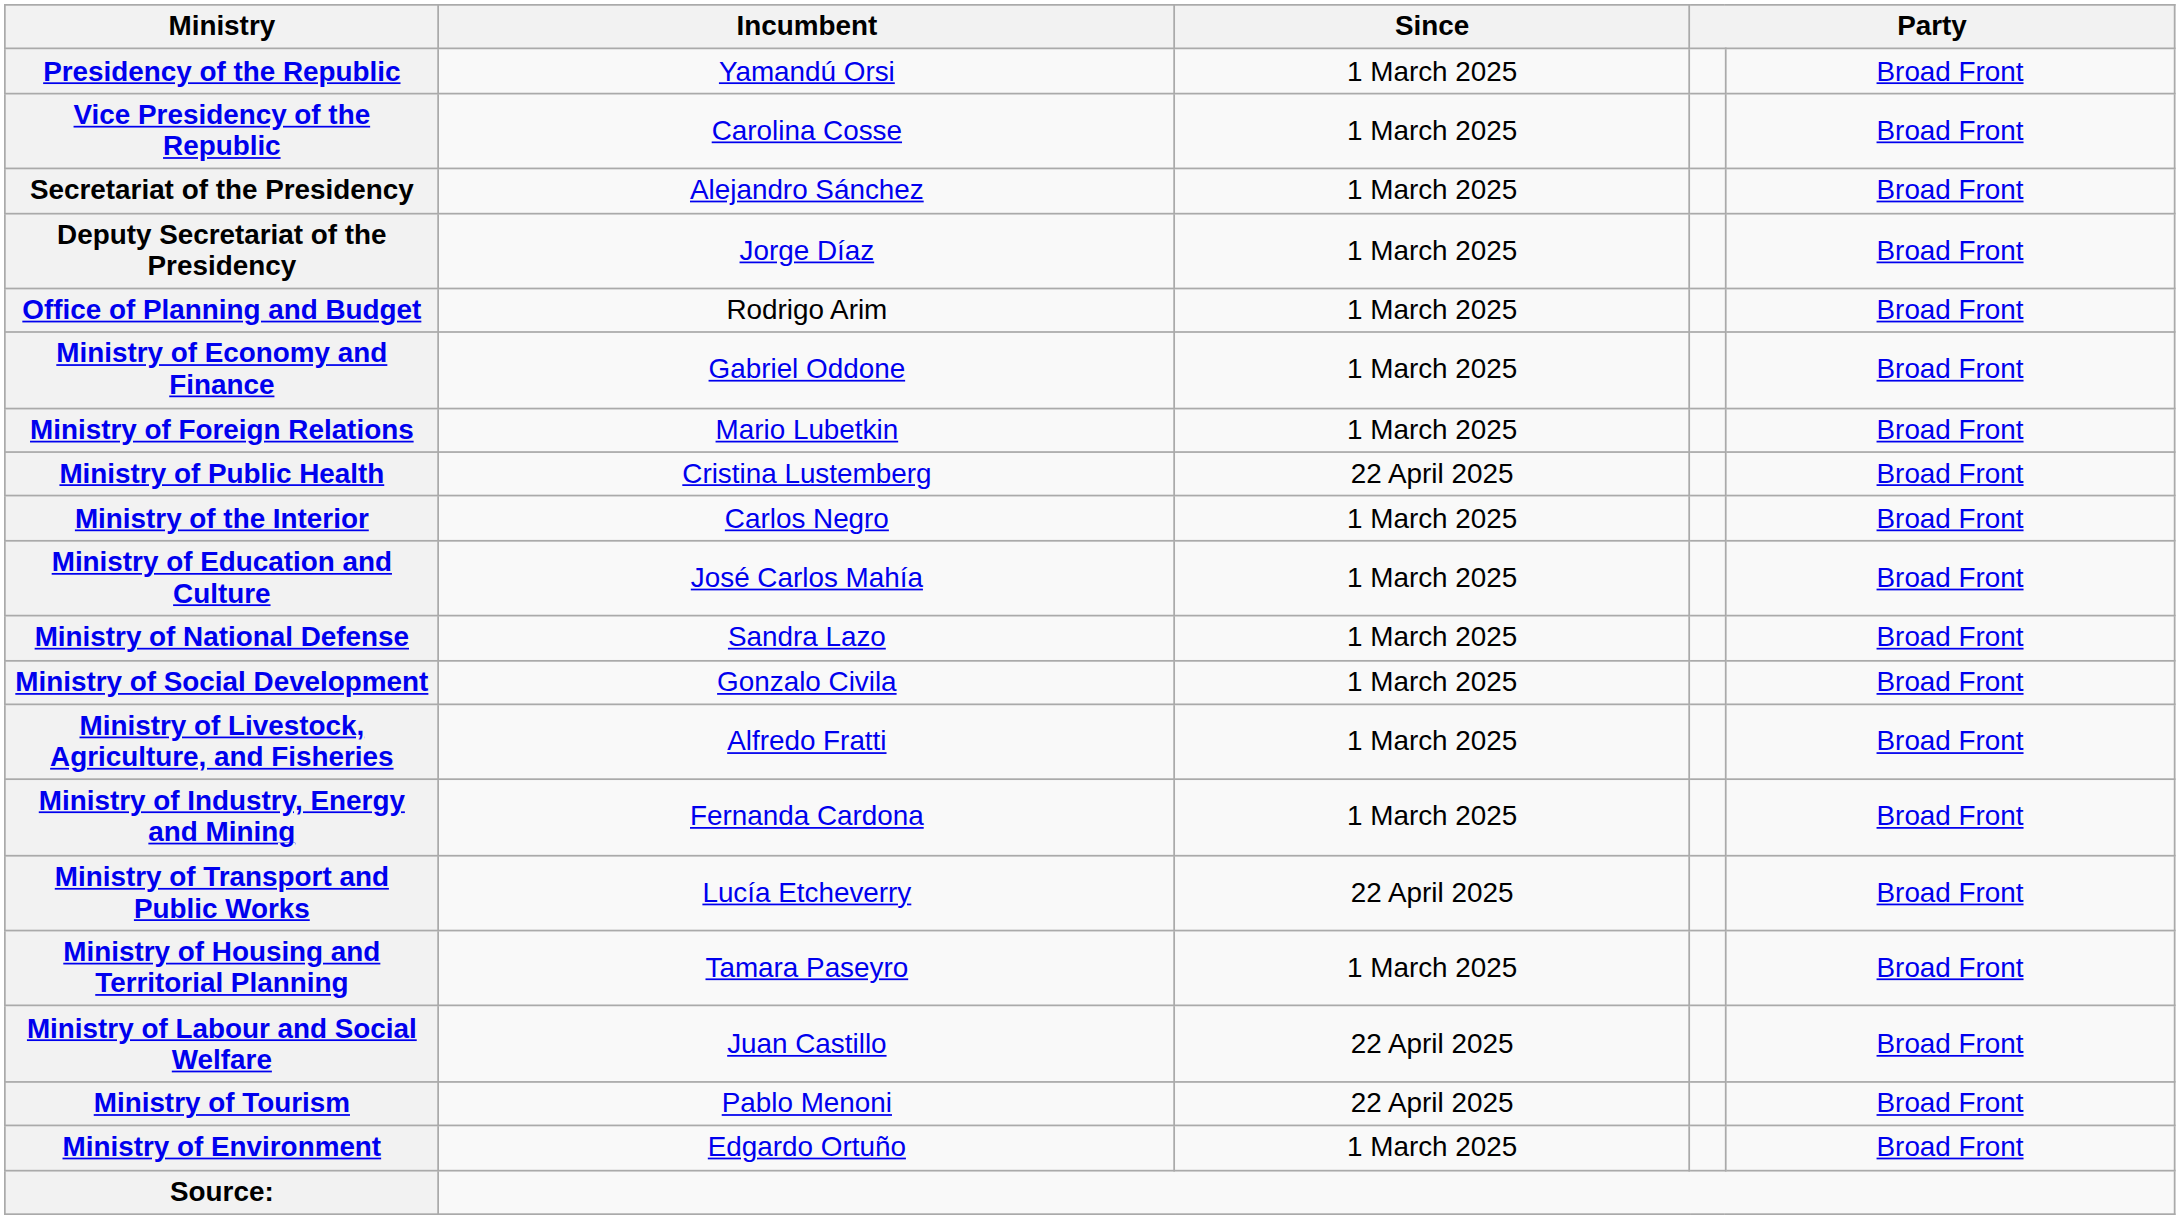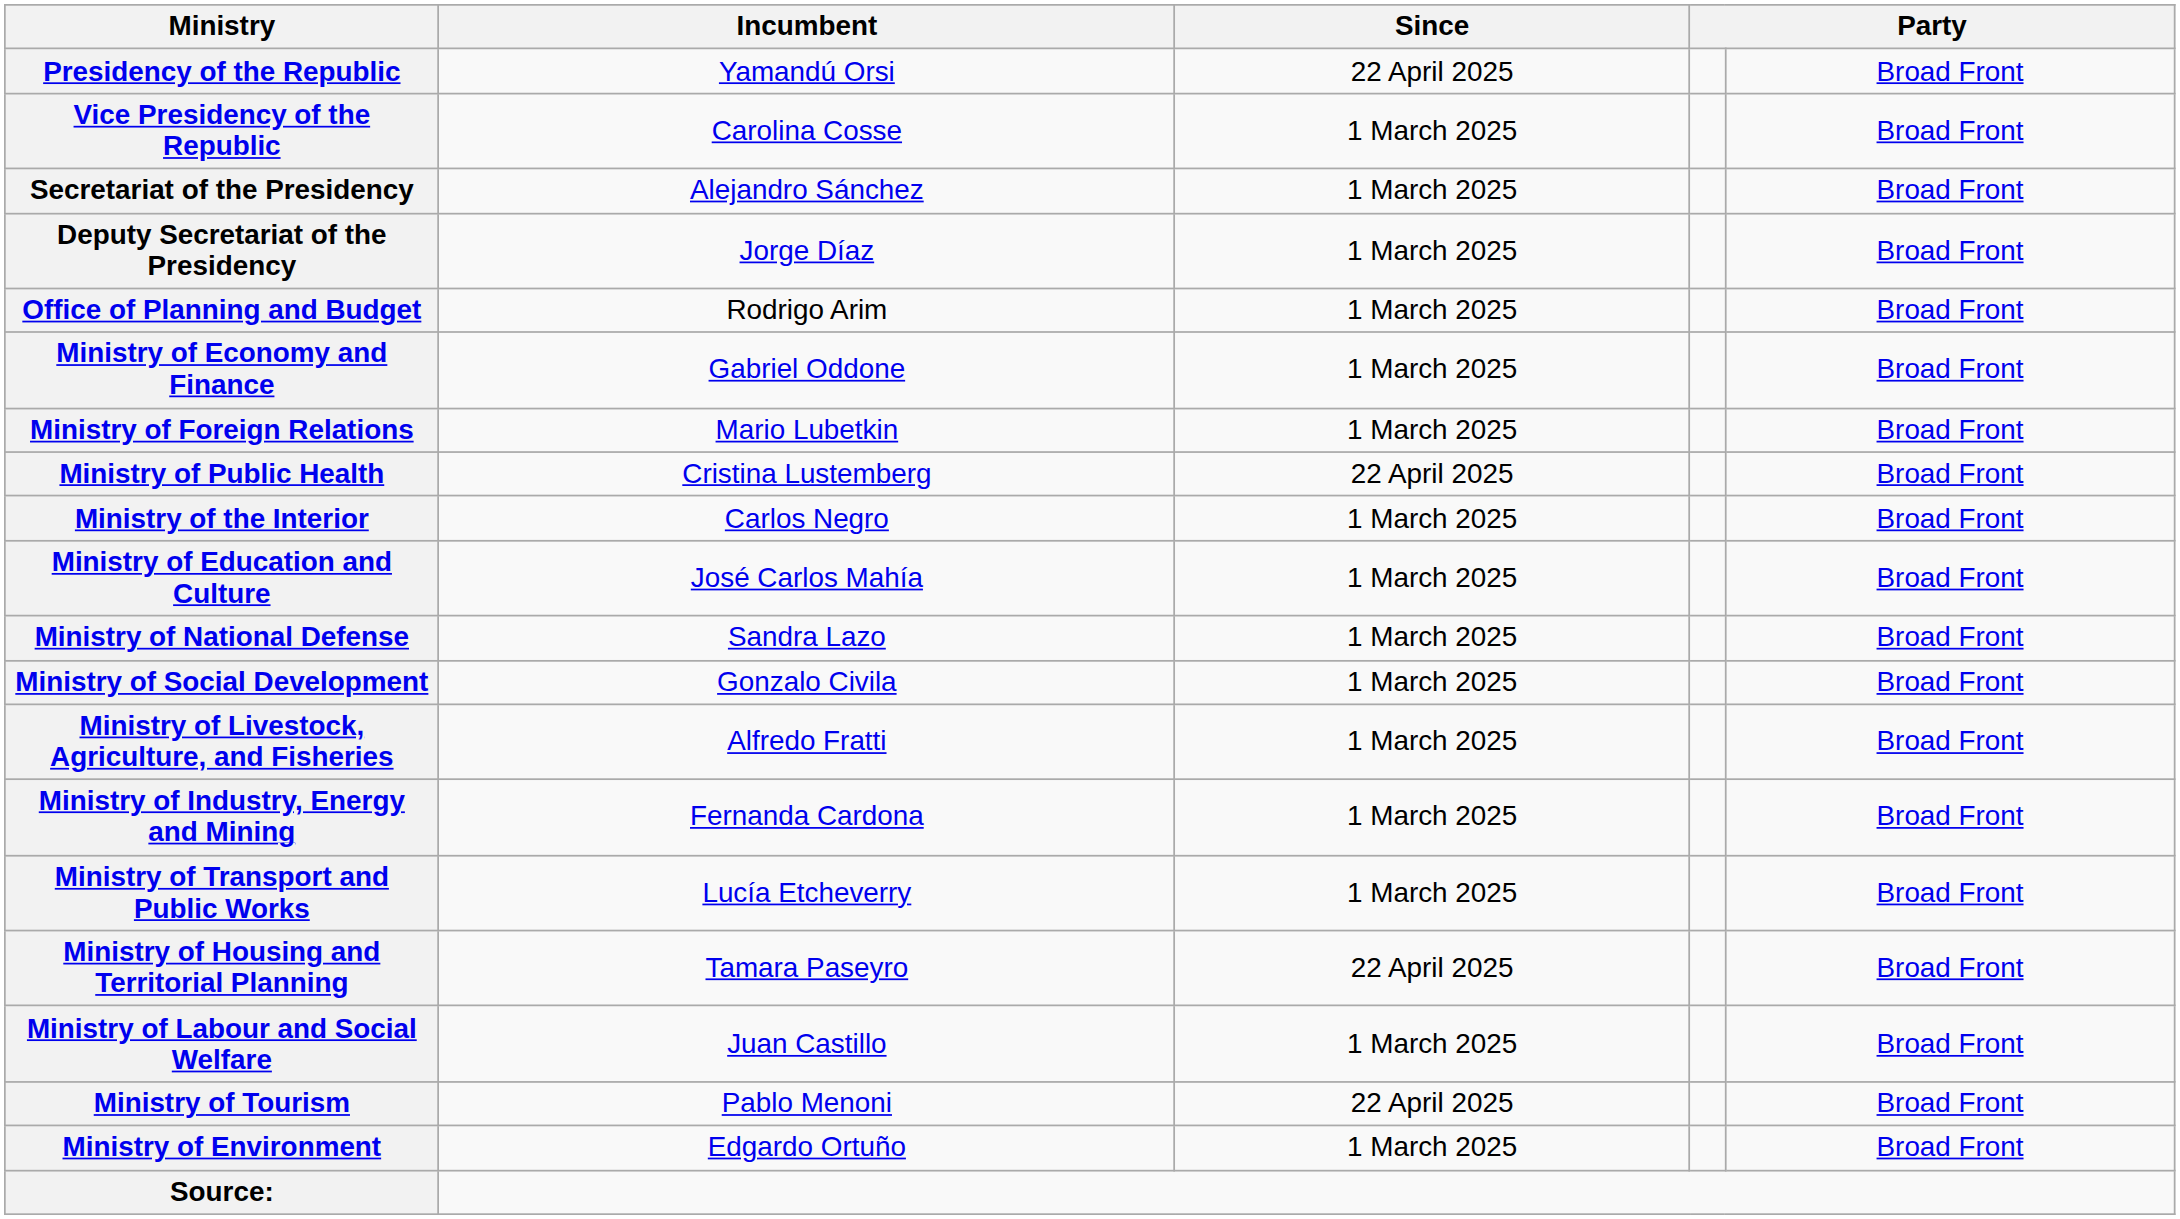Presidency of the Republic | Since: 1 March 2025 -> 22 April 2025
Ministry of Transport and Public Works | Since: 22 April 2025 -> 1 March 2025
Ministry of Housing and Territorial Planning | Since: 1 March 2025 -> 22 April 2025
Ministry of Labour and Social Welfare | Since: 22 April 2025 -> 1 March 2025
